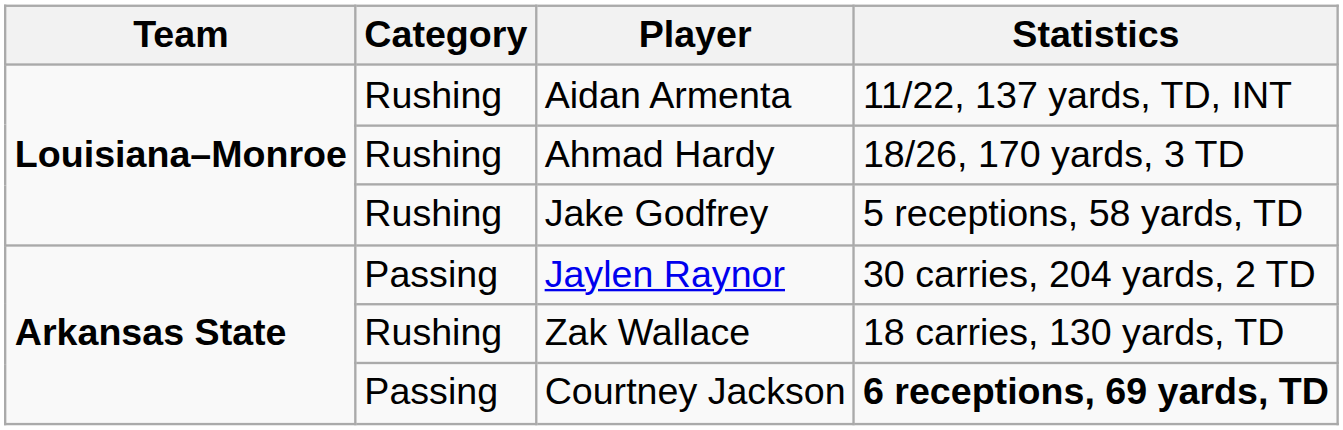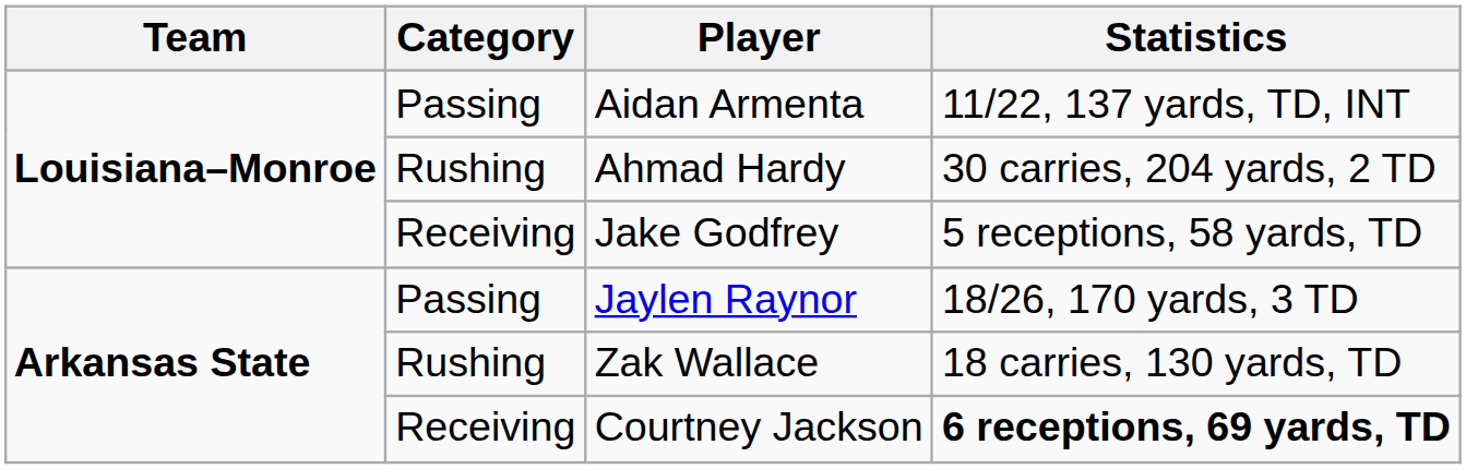Aidan Armenta | Category: Rushing -> Passing
Ahmad Hardy | Statistics: 18/26, 170 yards, 3 TD -> 30 carries, 204 yards, 2 TD
Jake Godfrey | Category: Rushing -> Receiving
Jaylen Raynor | Statistics: 30 carries, 204 yards, 2 TD -> 18/26, 170 yards, 3 TD
Courtney Jackson | Category: Passing -> Receiving
